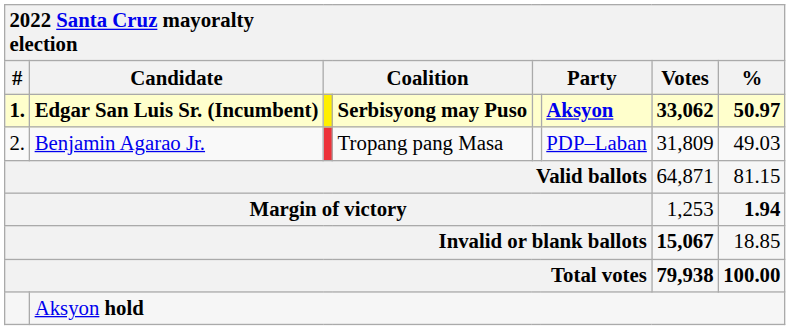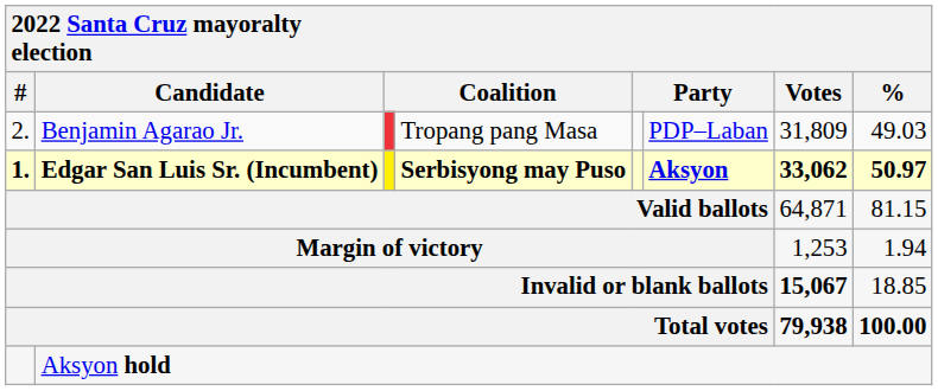rows swapped: 1. <-> 2.
Margin of victory | %: bold -> normal
